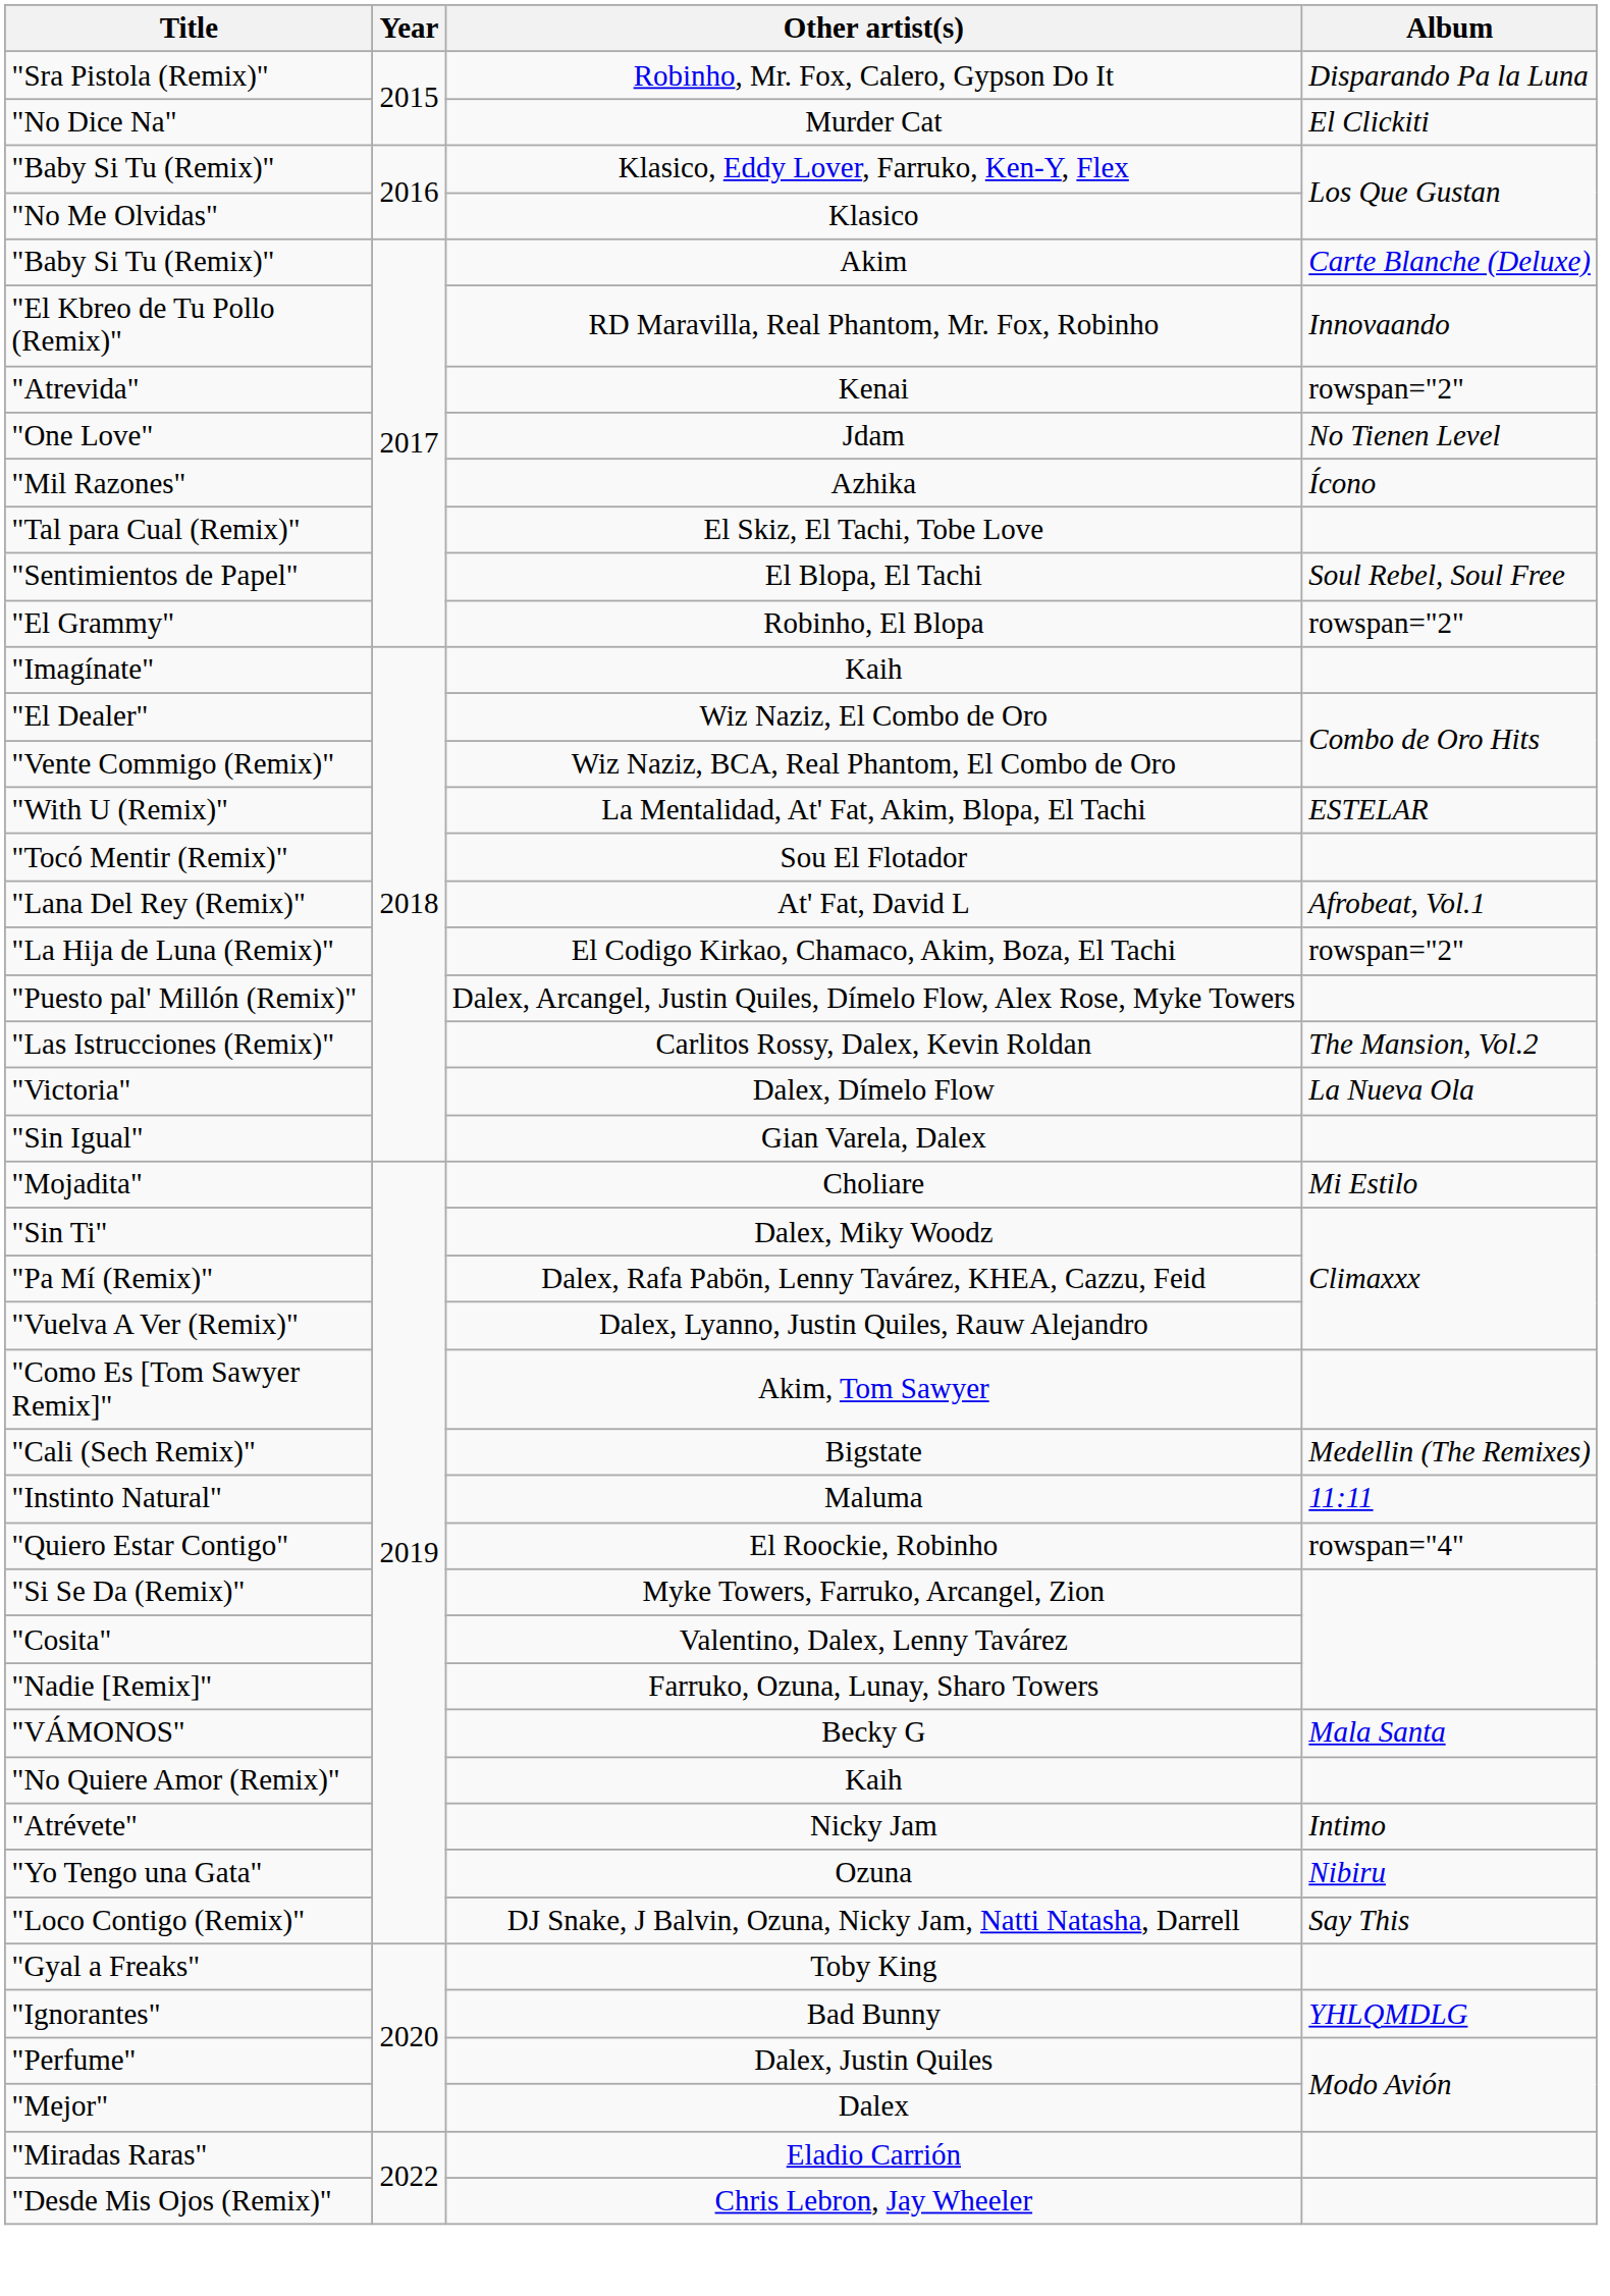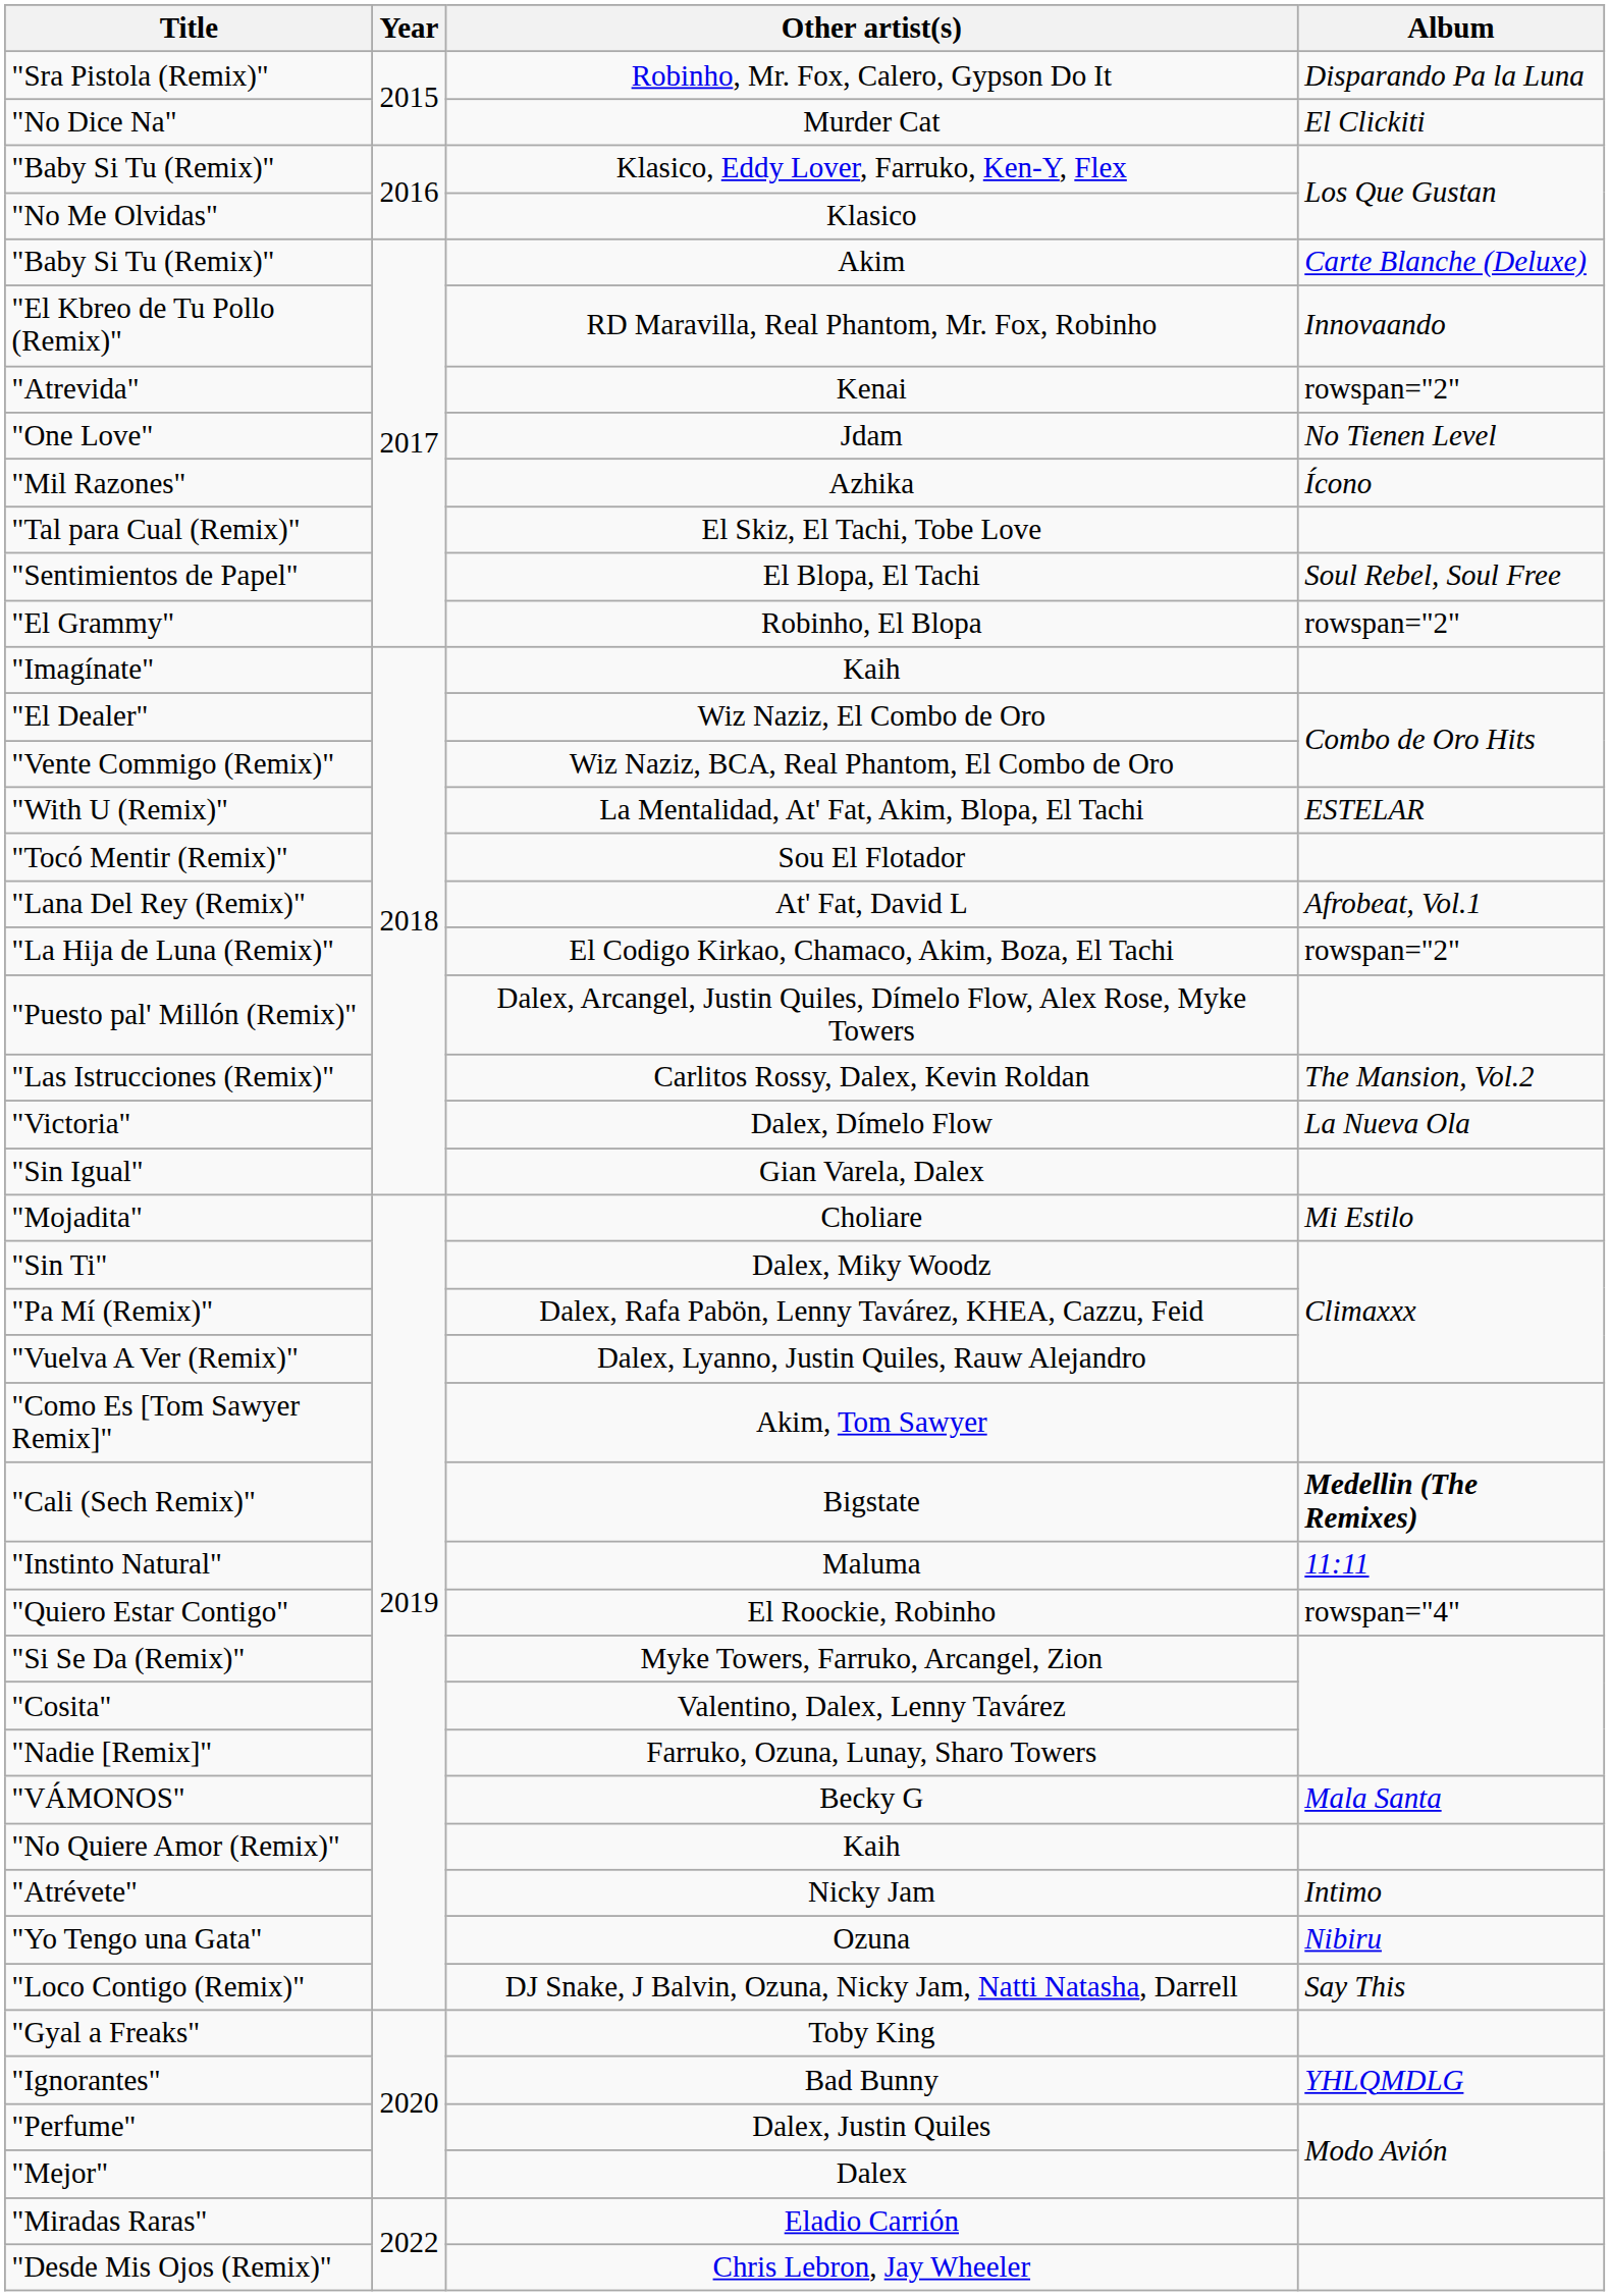"Cali (Sech Remix)" | Album: normal -> bold
